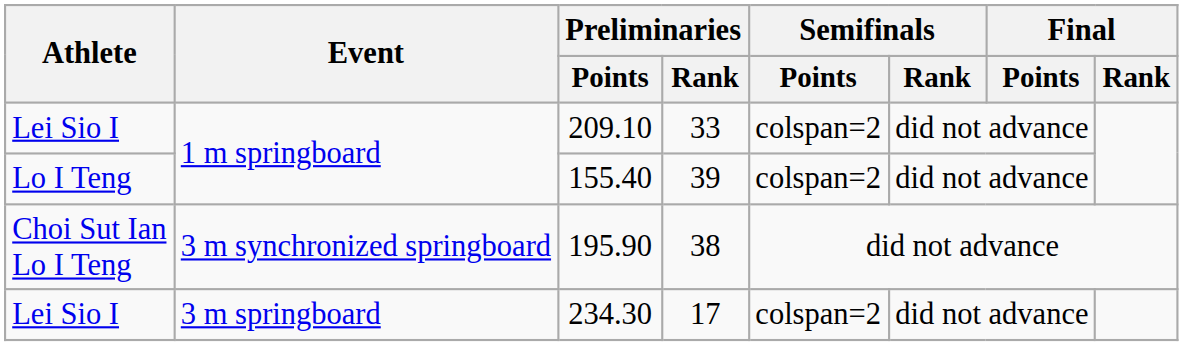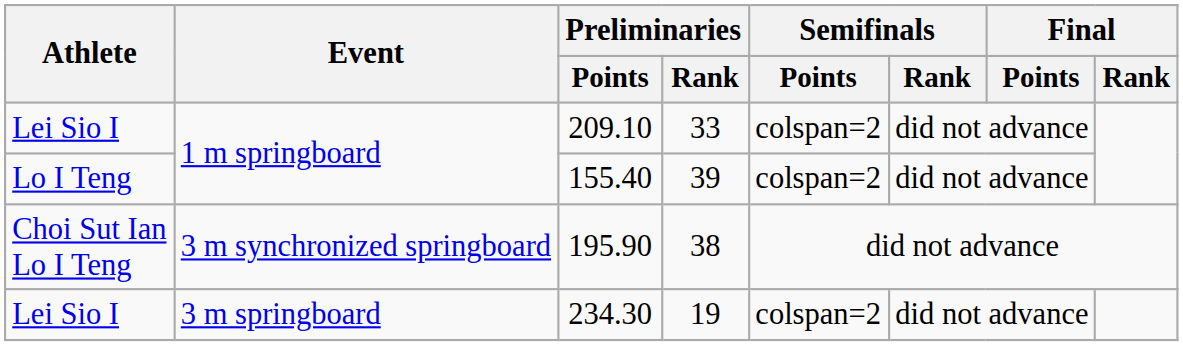234.30 | Preliminaries / Rank: 17 -> 19
